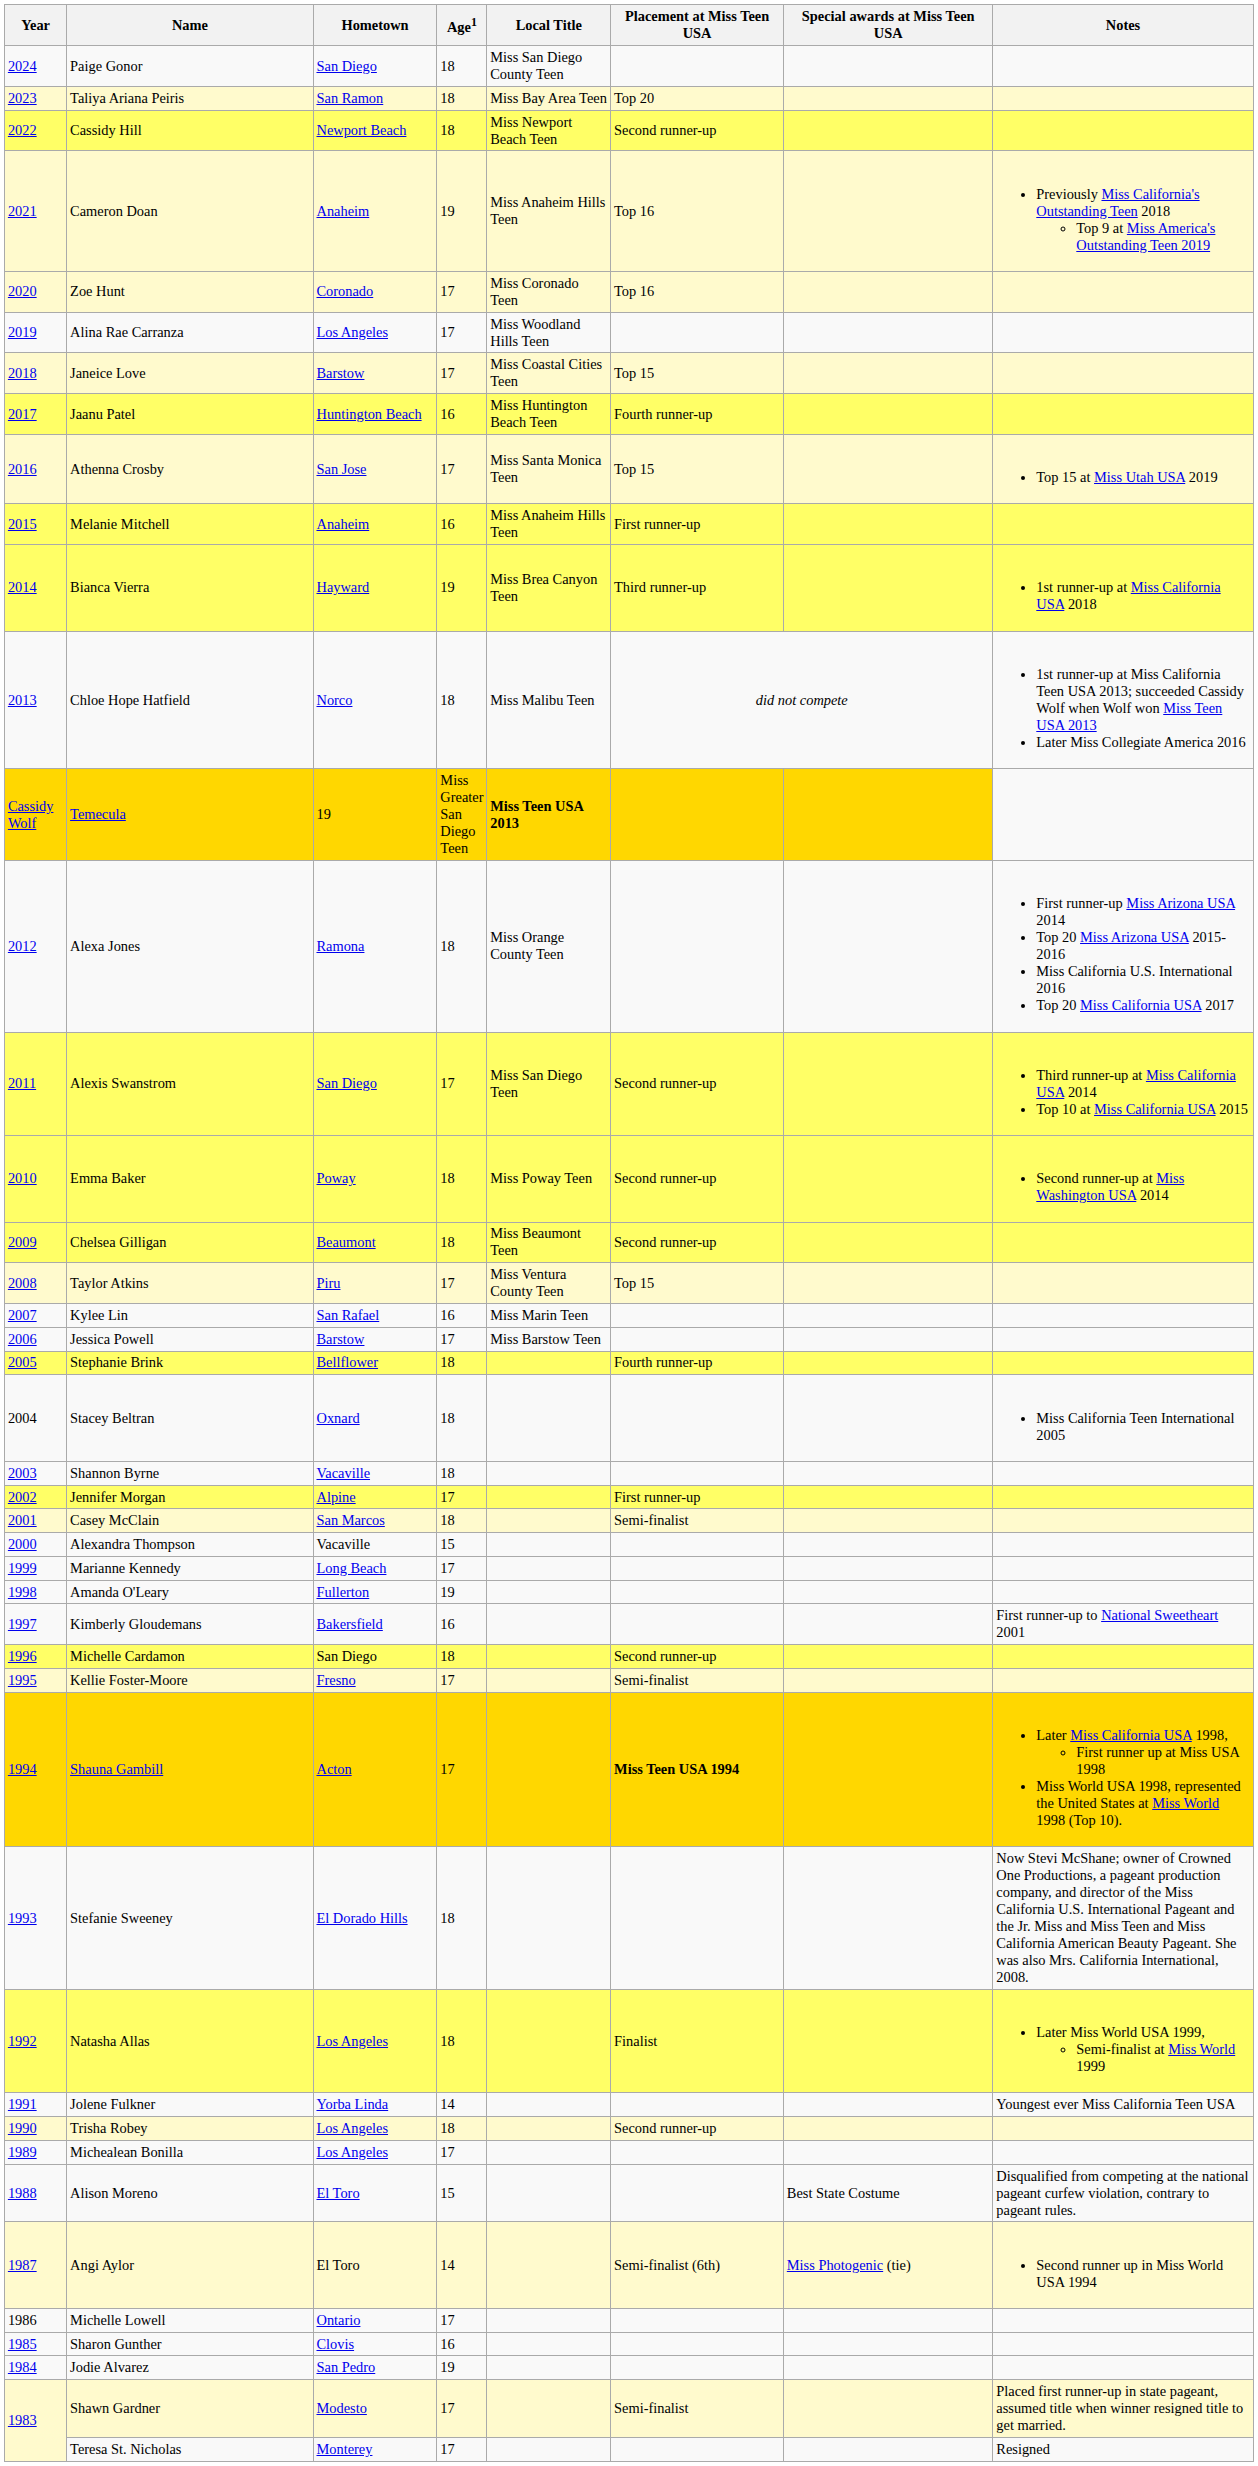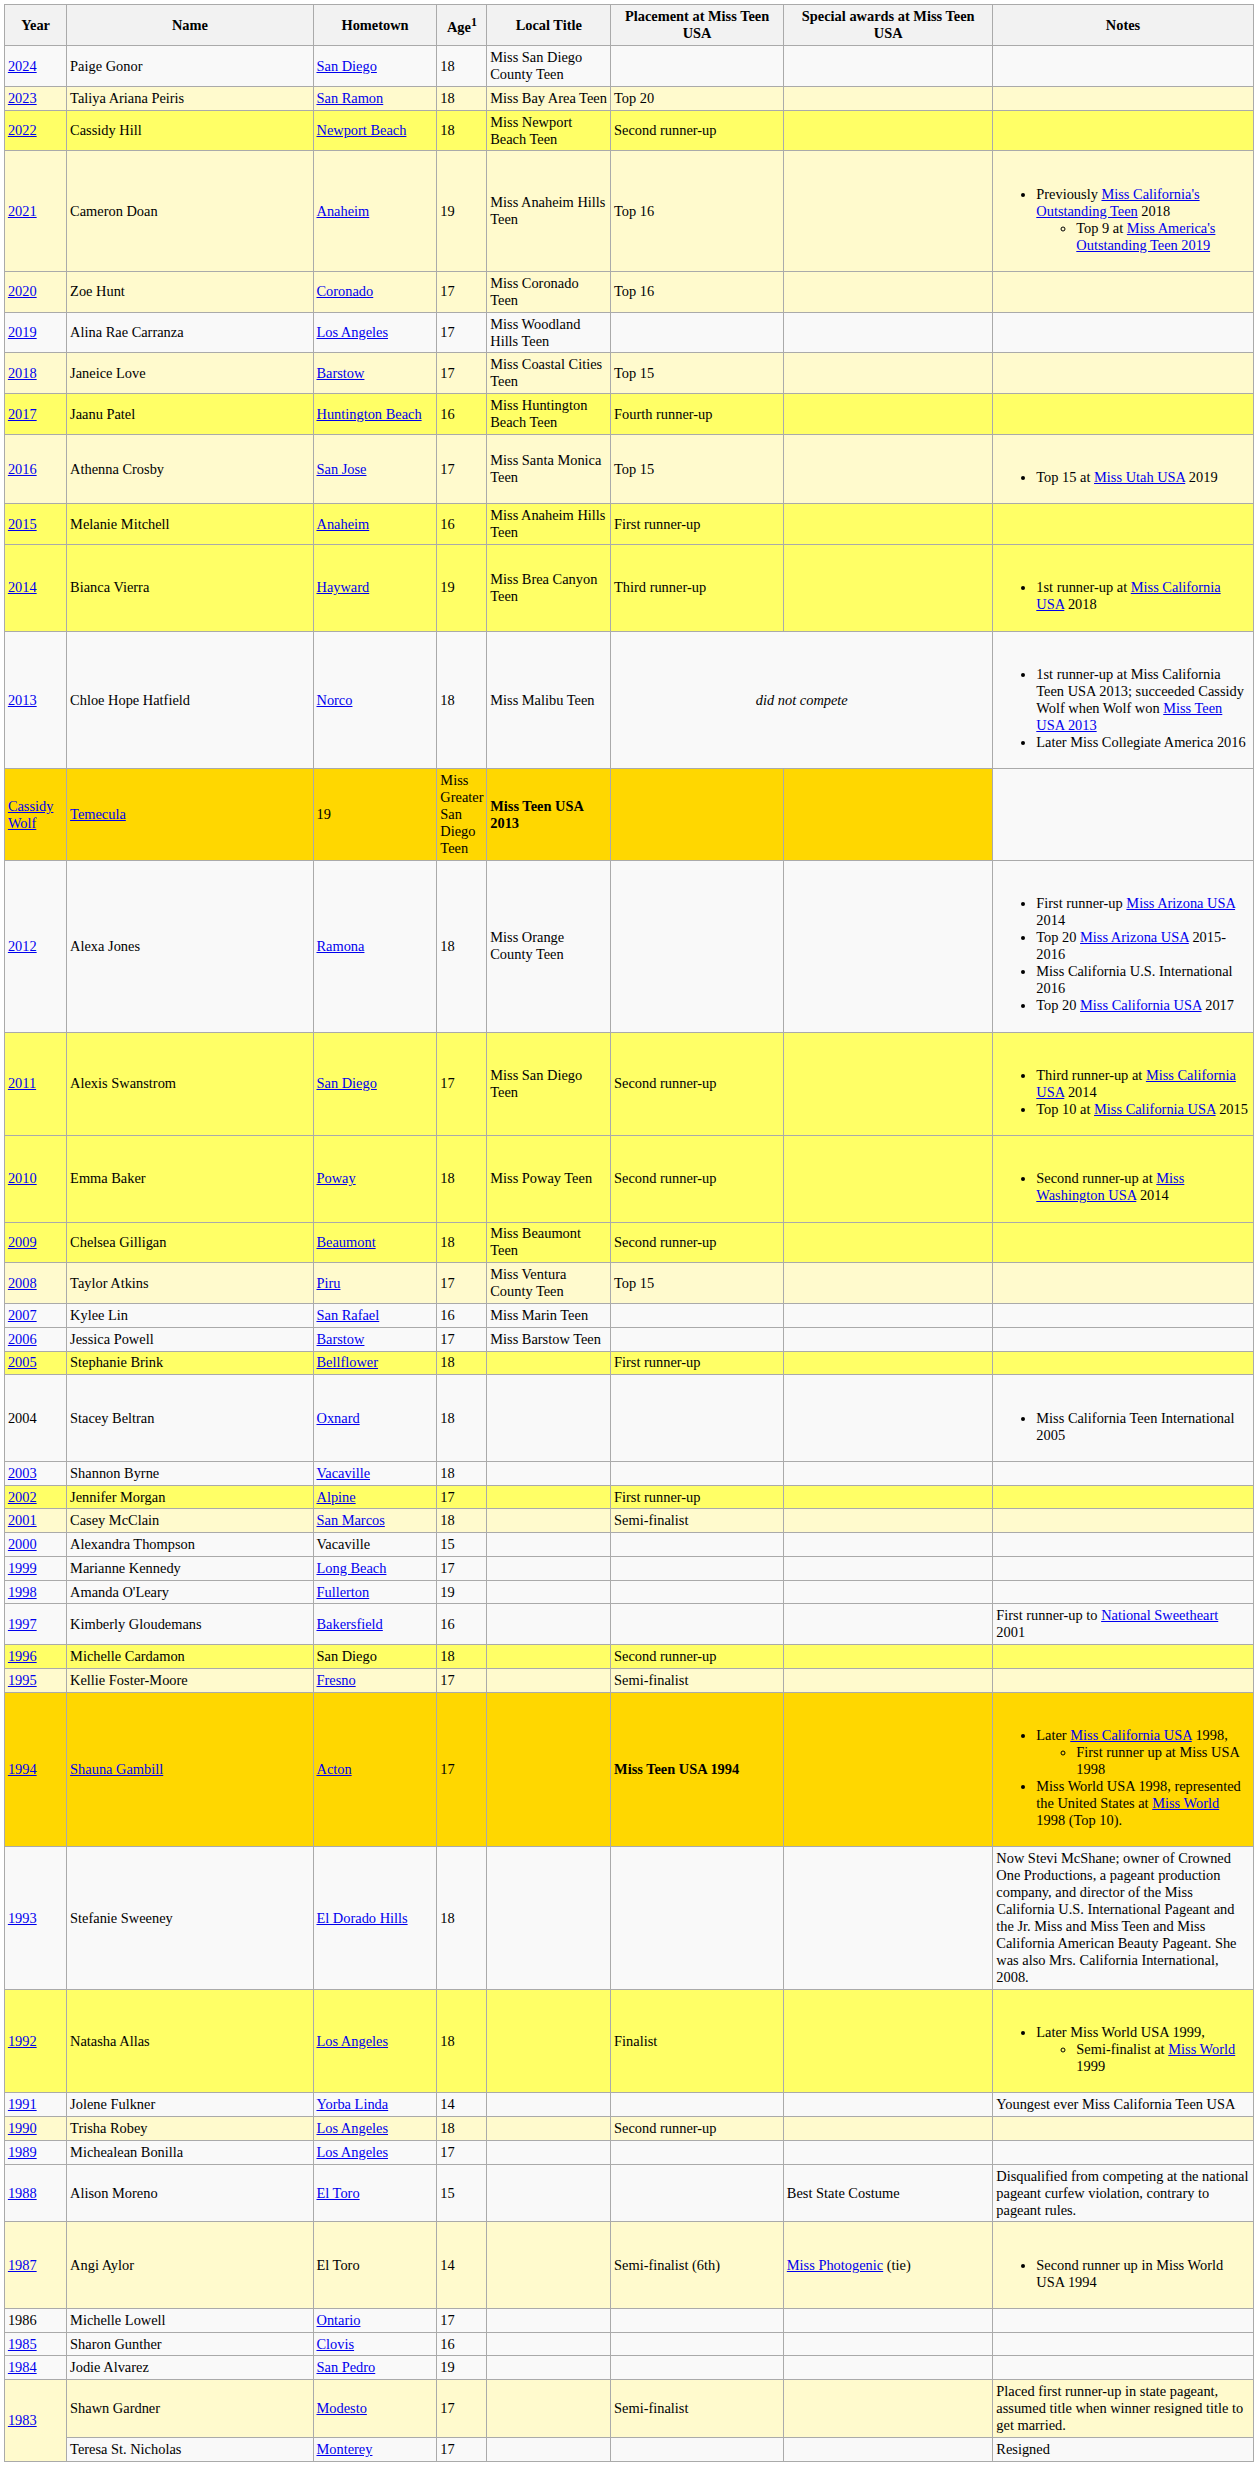Stephanie Brink | Placement at Miss Teen USA: Fourth runner-up -> First runner-up
